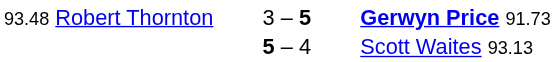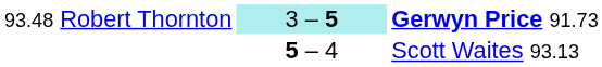93.48 Robert Thornton | column 2: no background -> paleturquoise background
